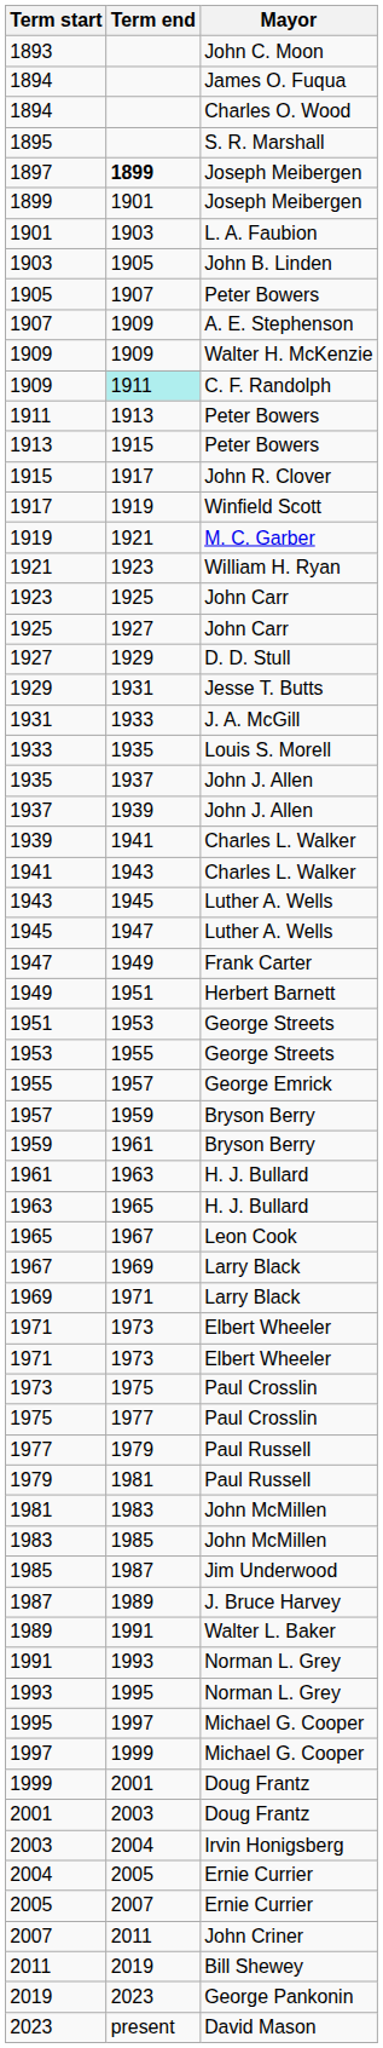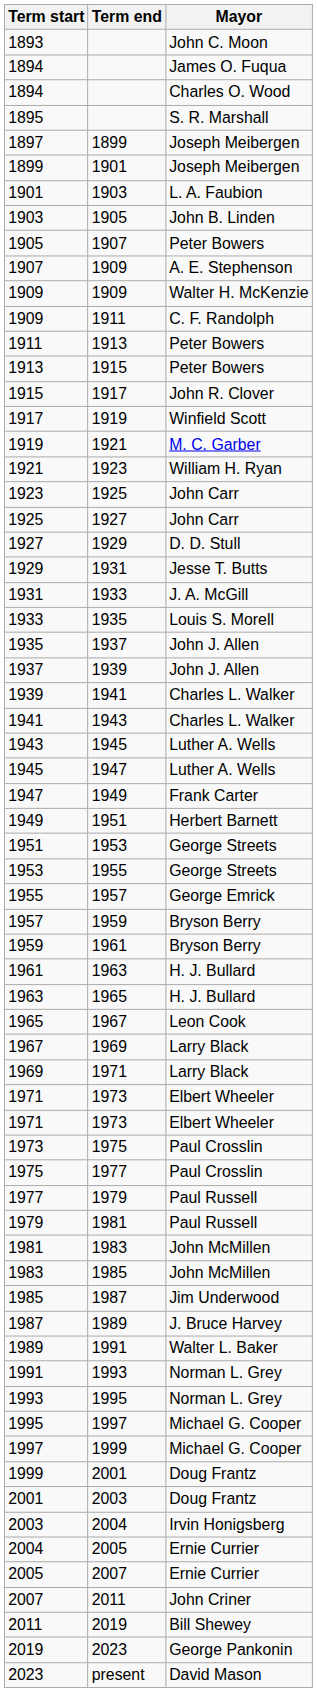1897 | Term end: bold -> normal
1909 / C. F. Randolph | Term end: paleturquoise background -> no background
